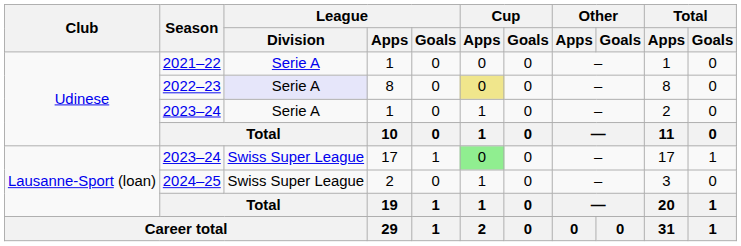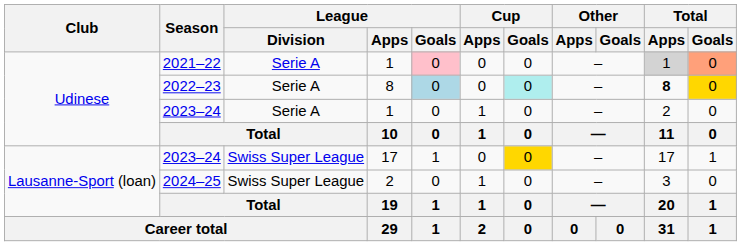2021–22 | League / Goals: no background -> pink background
2021–22 | Total / Apps: no background -> lightgrey background
2021–22 | Total / Goals: no background -> lightsalmon background
2022–23 | League / Division: lavender background -> no background
2022–23 | League / Goals: no background -> lightblue background
2022–23 | Cup / Apps: khaki background -> no background
2022–23 | Cup / Goals: no background -> paleturquoise background
2022–23 | Total / Apps: normal -> bold
2022–23 | Total / Goals: no background -> gold background
2023–24 / 17 | Cup / Apps: lightgreen background -> no background
2023–24 / 17 | Cup / Goals: no background -> gold background
